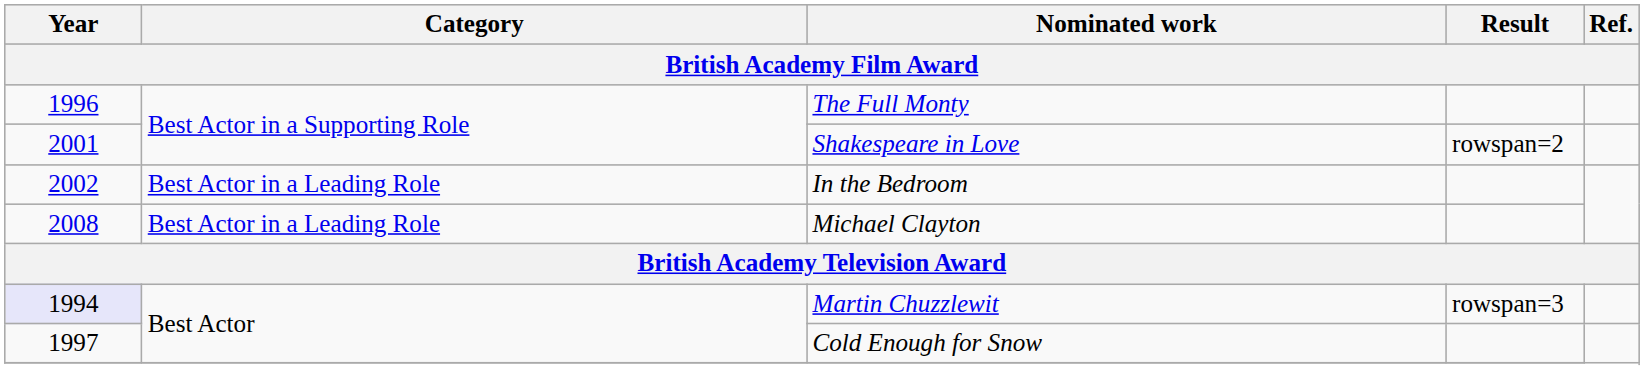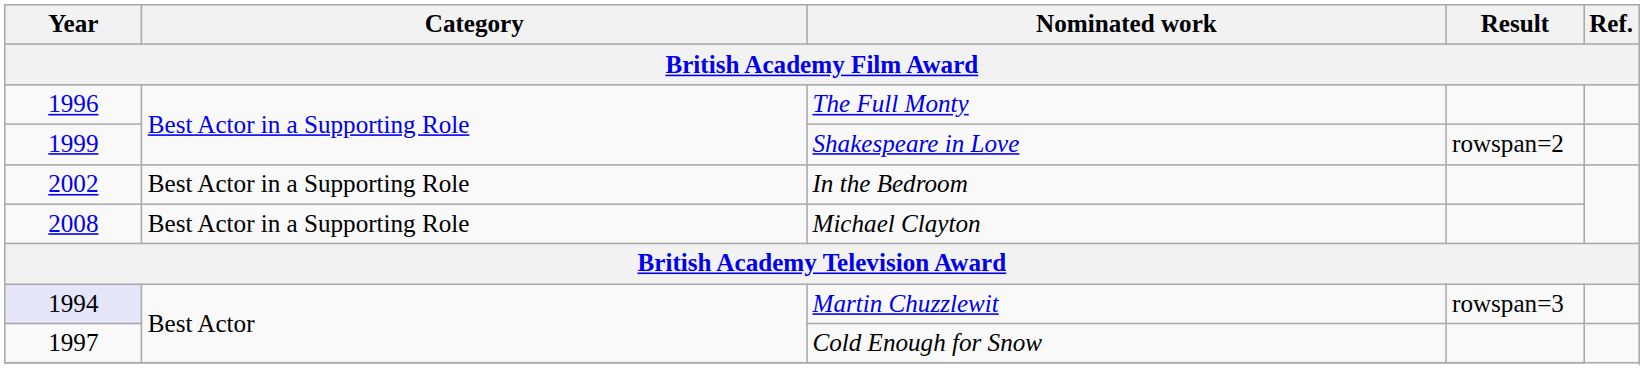Shakespeare in Love | Year: 2001 -> 1999
In the Bedroom | Category: Best Actor in a Leading Role -> Best Actor in a Supporting Role
Michael Clayton | Category: Best Actor in a Leading Role -> Best Actor in a Supporting Role
